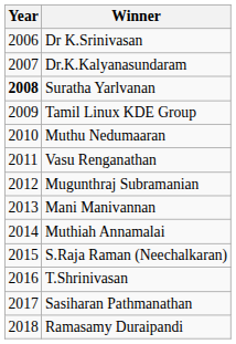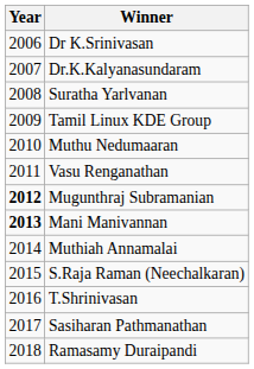Suratha Yarlvanan | Year: bold -> normal
Mugunthraj Subramanian | Year: normal -> bold
Mani Manivannan | Year: normal -> bold
